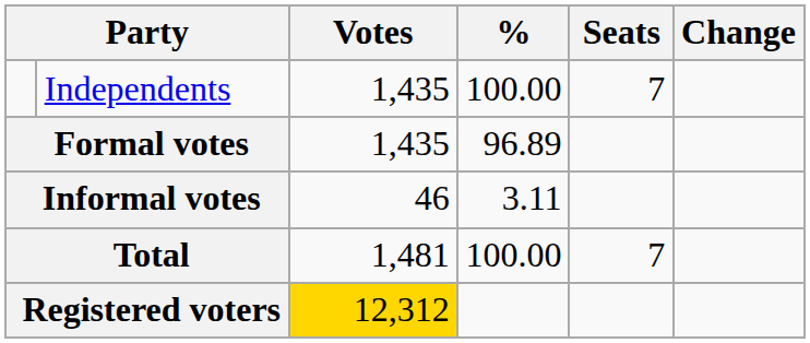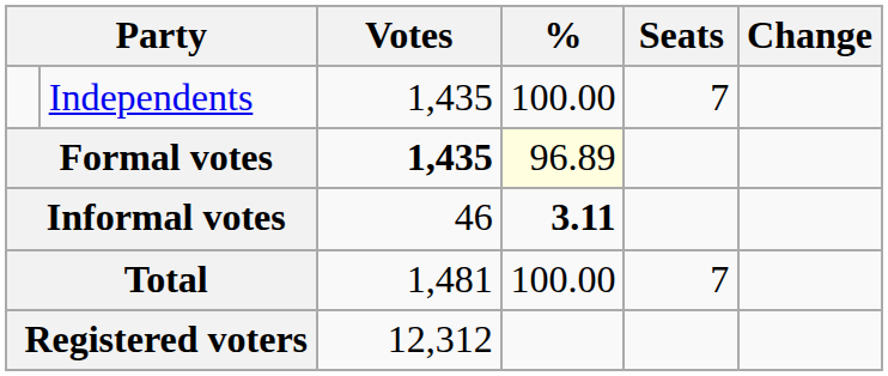Formal votes | Votes: normal -> bold
Formal votes | %: no background -> lightyellow background
Informal votes | %: normal -> bold
Registered voters | Votes: gold background -> no background
